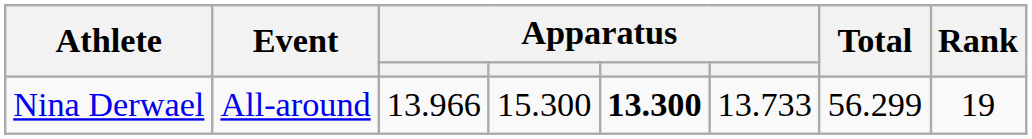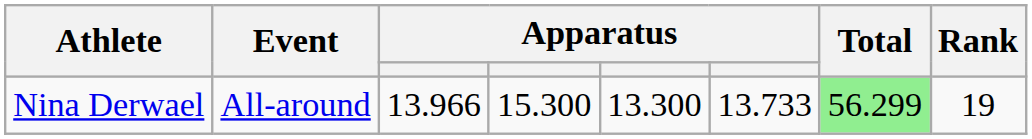row 3 | column 5: bold -> normal
row 3 | Total: no background -> lightgreen background
